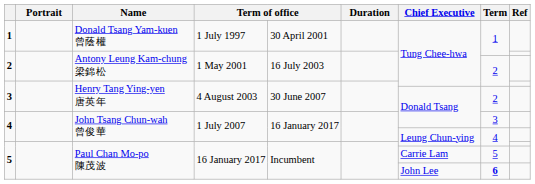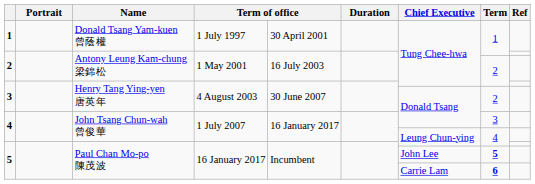row 10 | Chief Executive: Carrie Lam -> John Lee
row 10 | Term: normal -> bold
row 11 | Chief Executive: John Lee -> Carrie Lam
